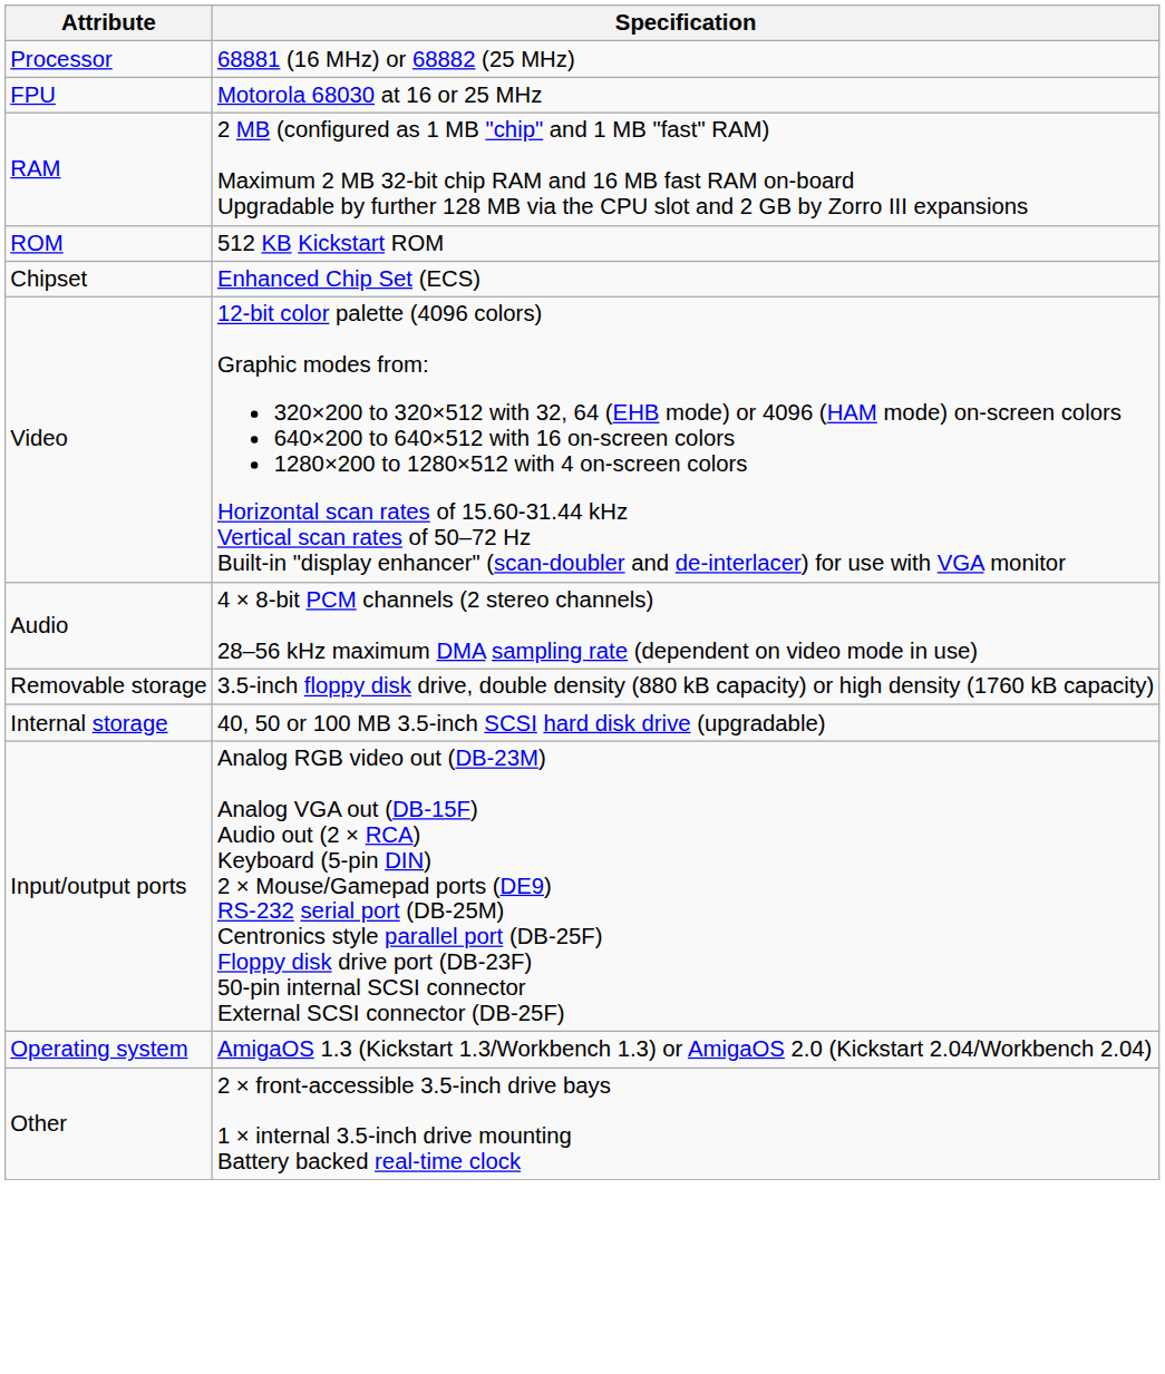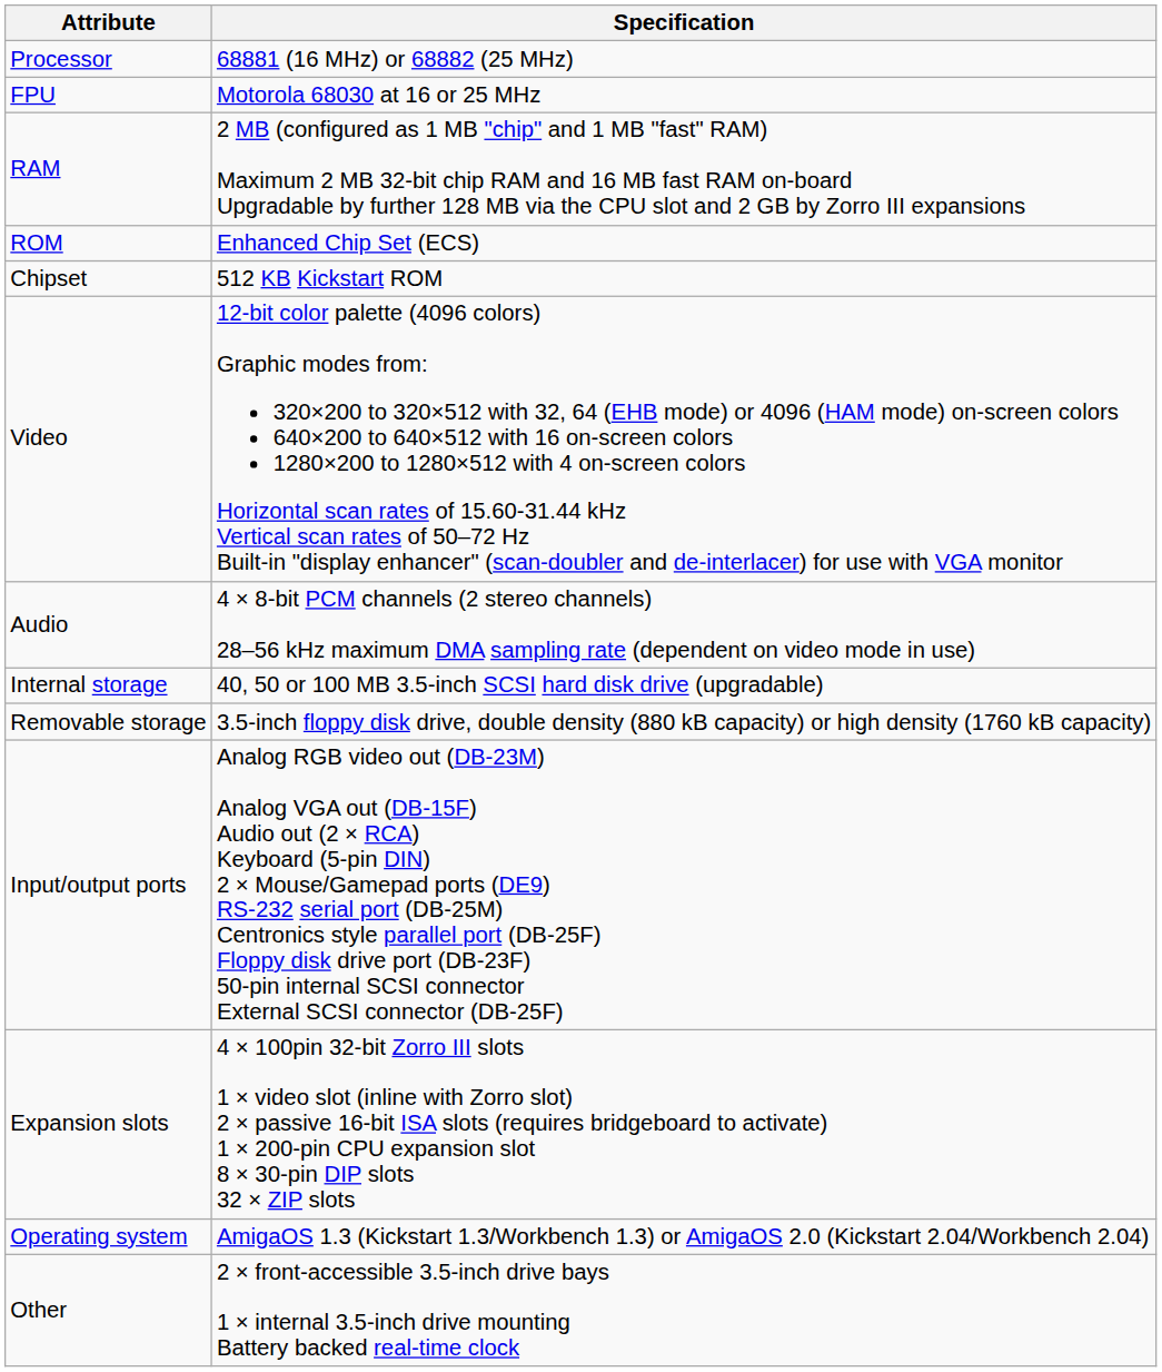ROM | Specification: 512 KB Kickstart ROM -> Enhanced Chip Set (ECS)
Chipset | Specification: Enhanced Chip Set (ECS) -> 512 KB Kickstart ROM
rows swapped: Internal storage <-> Removable storage
+ row: Expansion slots | 4 × 100pin 32-bit Zorro III slots 1 × video slot (inline with Zorro slot) 2 × passive 16-bit ISA slots (requires bridgeboard to activate) 1 × 200-pin CPU expansion slot 8 × 30-pin DIP slots 32 × ZIP slots
